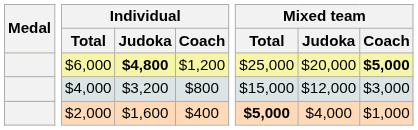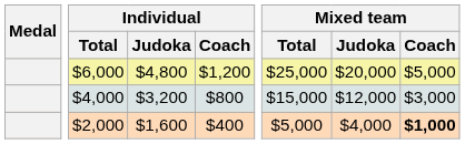$6,000 | Individual / Judoka: bold -> normal
$6,000 | Mixed team / Coach: bold -> normal
$2,000 | Mixed team / Total: bold -> normal
$2,000 | Mixed team / Coach: normal -> bold
